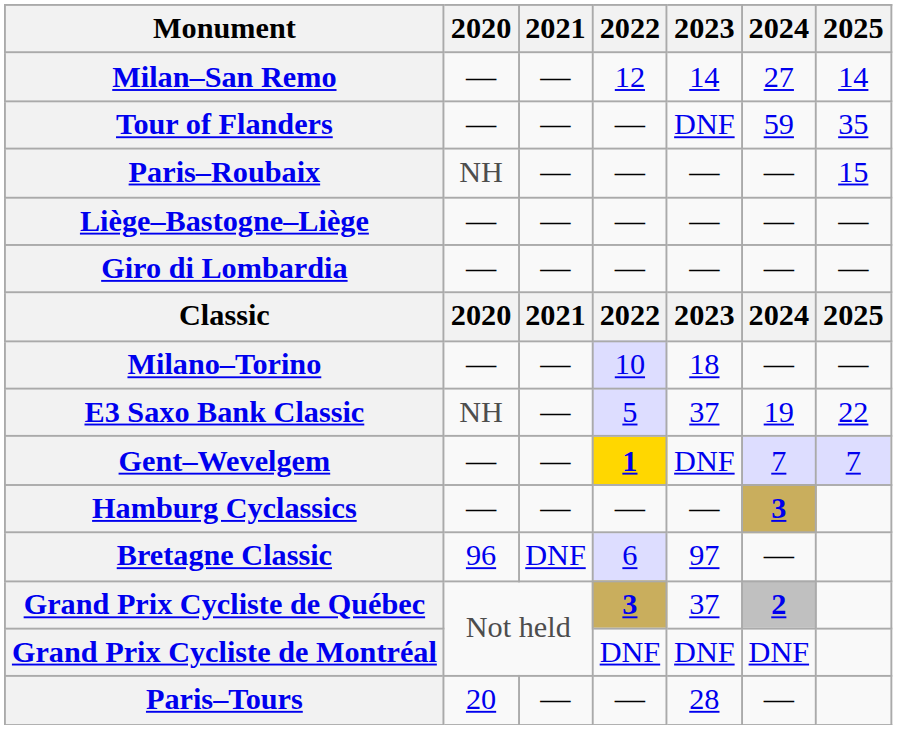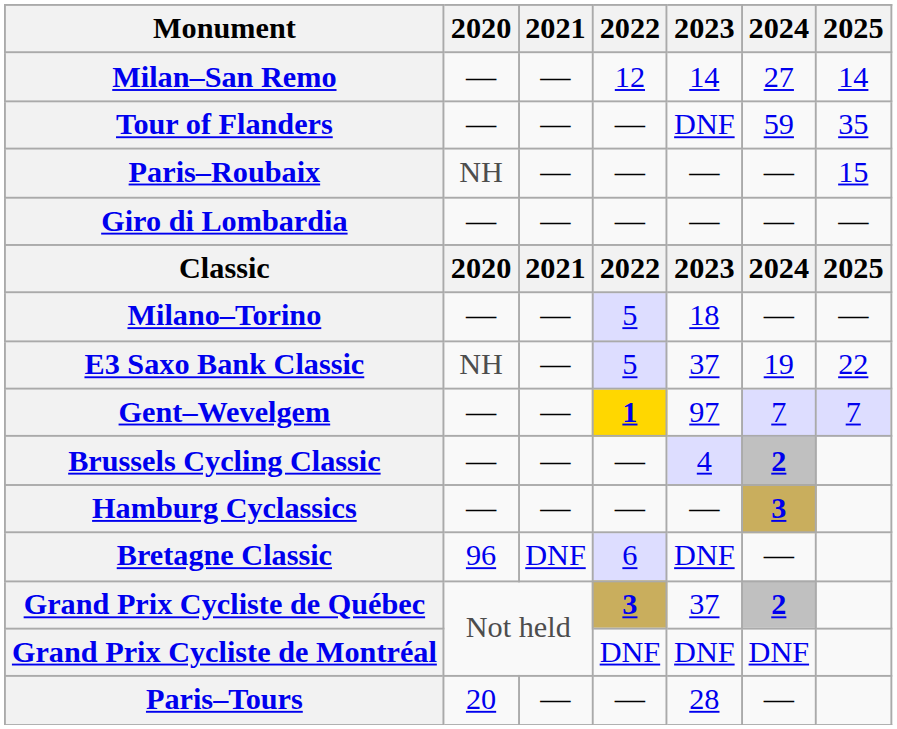- row: Liège–Bastogne–Liège | — | — | — | — | — | —
Milano–Torino | 2022: 10 -> 5
Gent–Wevelgem | 2023: DNF -> 97
+ row: Brussels Cycling Classic | — | — | — | 4 | 2
Bretagne Classic | 2023: 97 -> DNF
